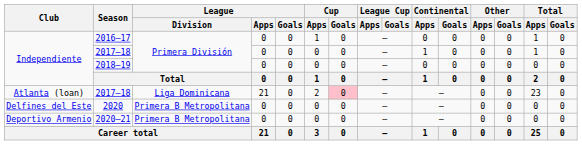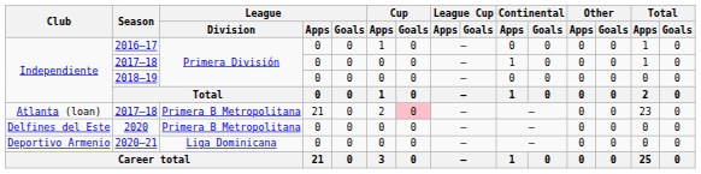Atlanta (loan) / 2017–18 | League / Division: Liga Dominicana -> Primera B Metropolitana
2020–21 | League / Division: Primera B Metropolitana -> Liga Dominicana
